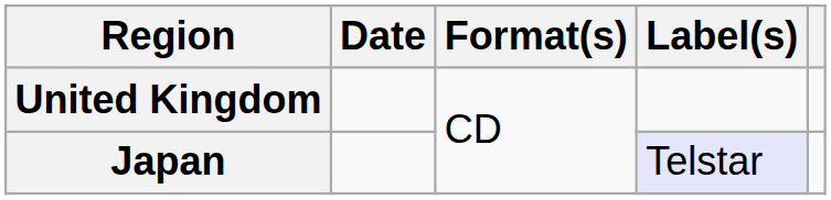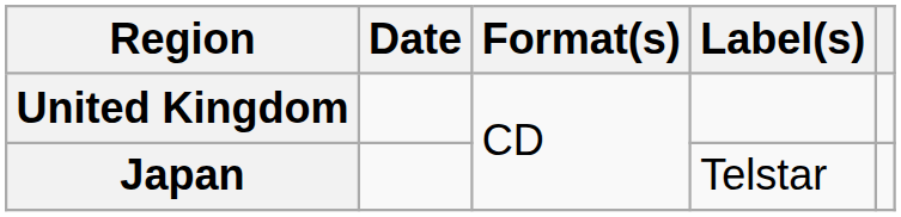Japan | Label(s): lavender background -> no background
